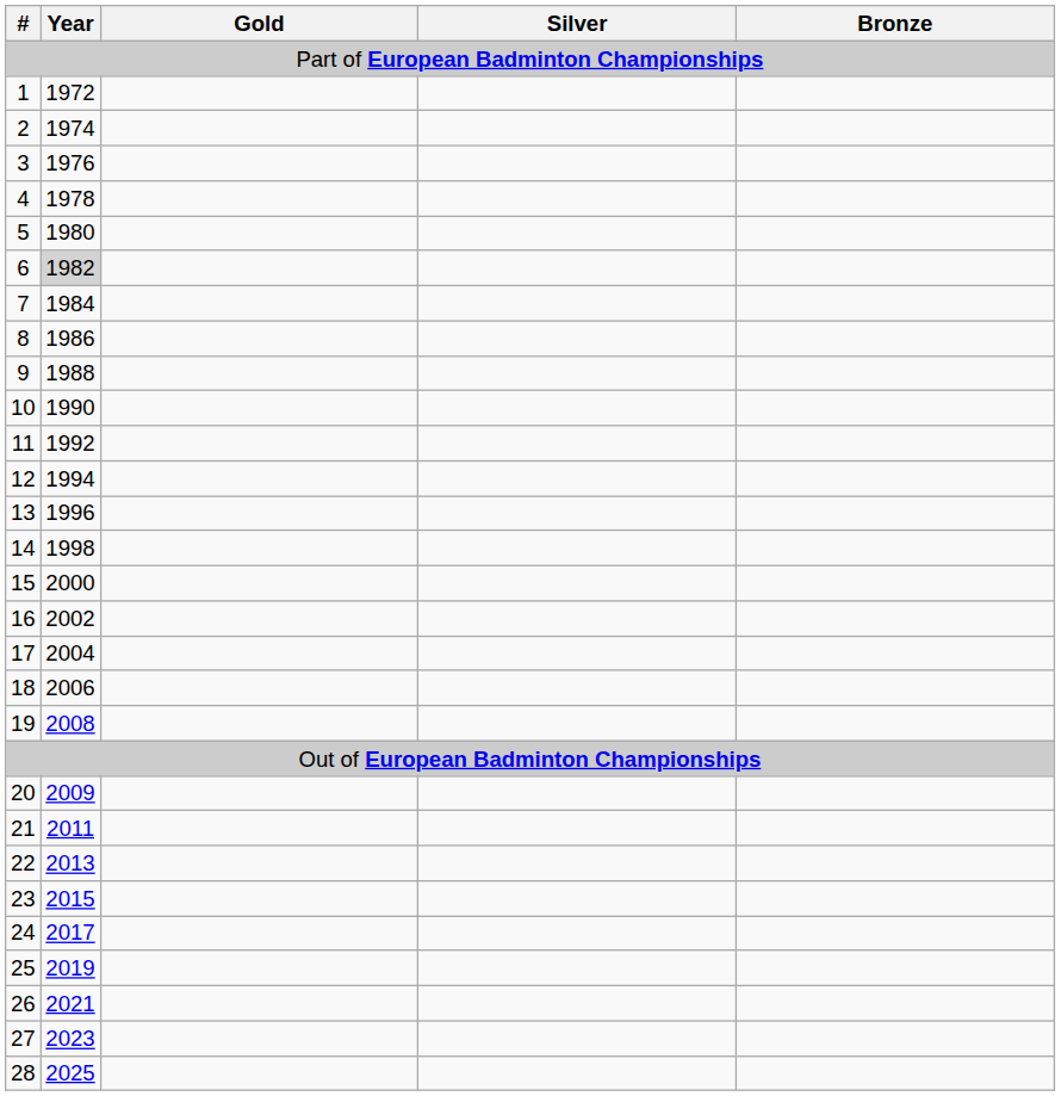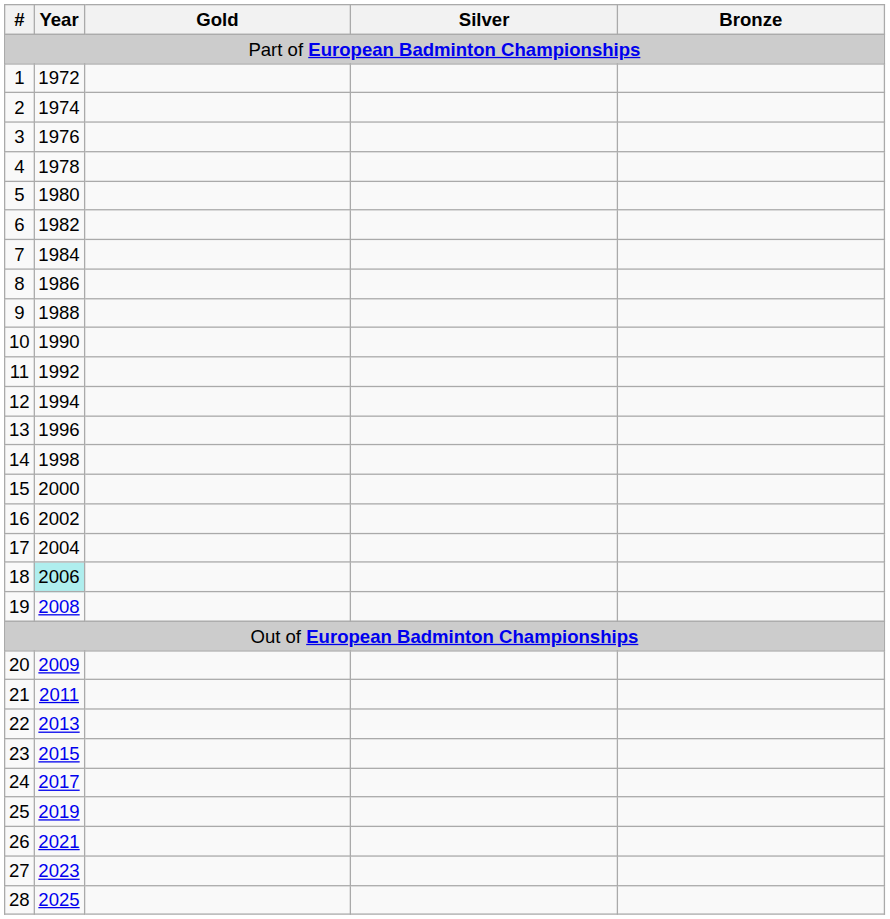6 | Year: lightgrey background -> no background
18 | Year: no background -> paleturquoise background
